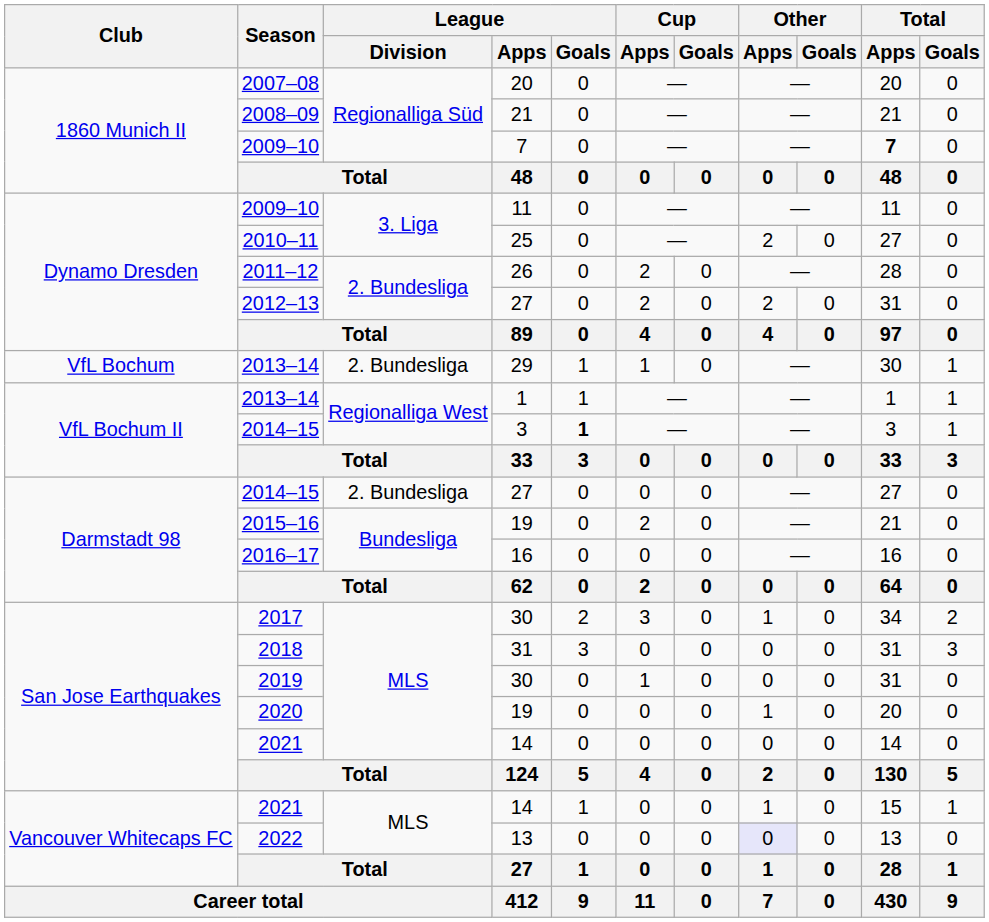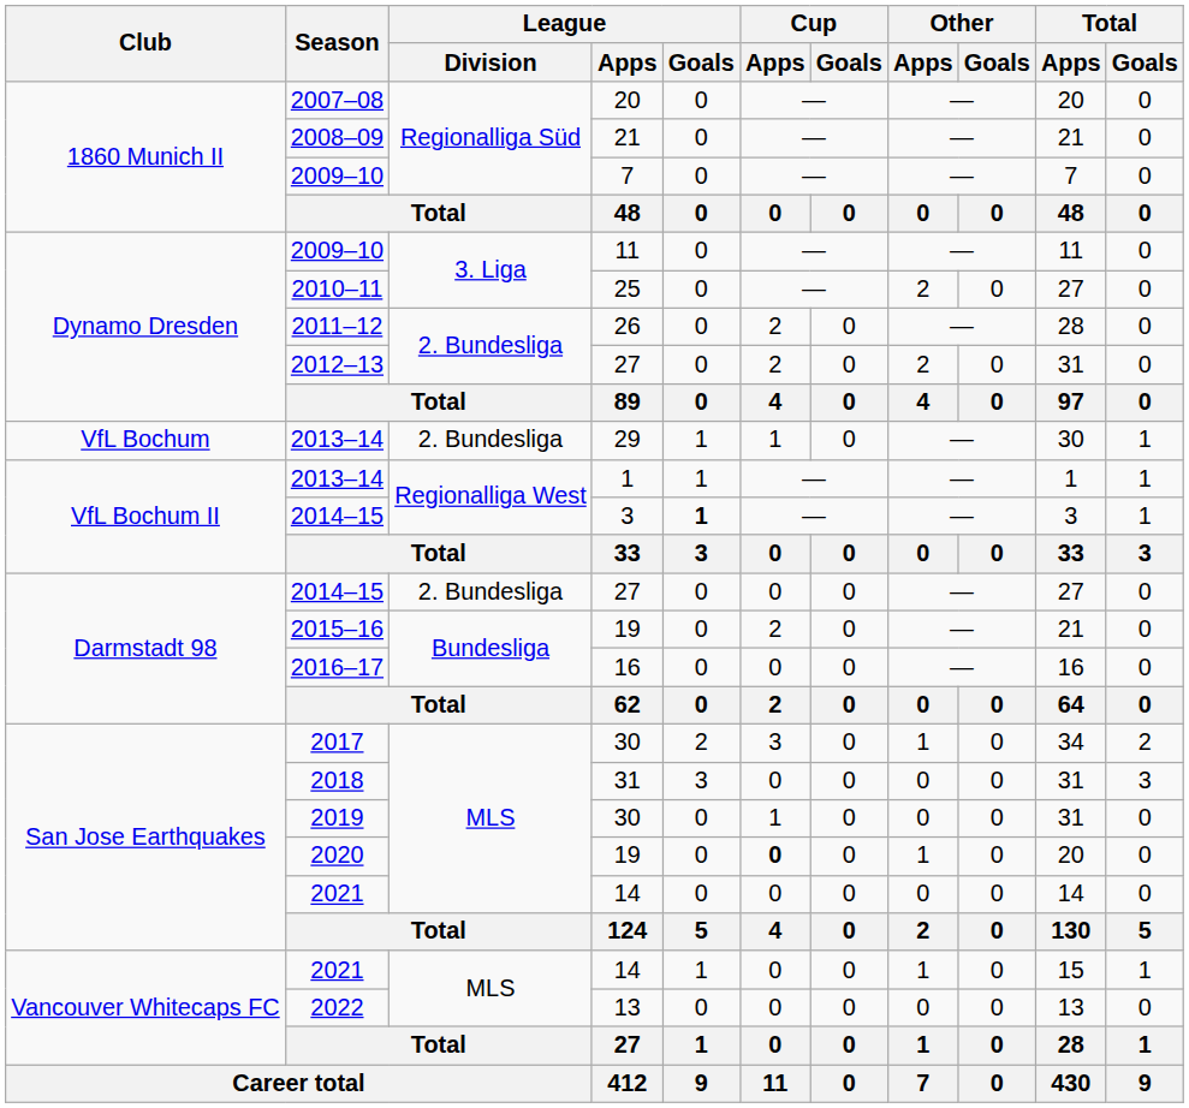1860 Munich II / 2009–10 | Total / Apps: bold -> normal
2020 | Cup / Apps: normal -> bold
2022 | Other / Apps: lavender background -> no background
